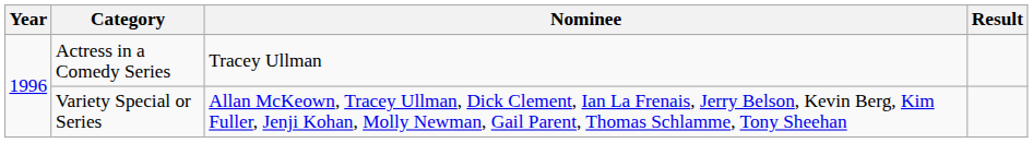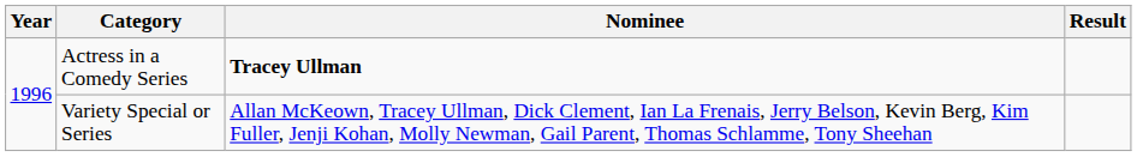Actress in a Comedy Series | Nominee: normal -> bold
